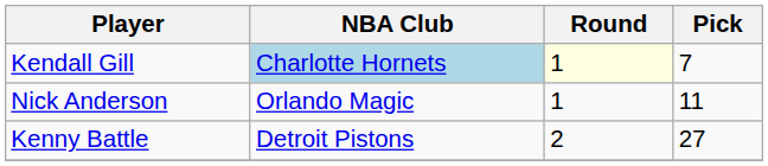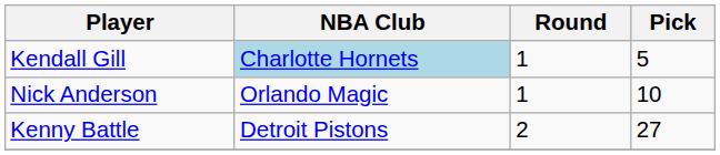Kendall Gill | Round: lightyellow background -> no background
Kendall Gill | Pick: 7 -> 5
Nick Anderson | Pick: 11 -> 10
